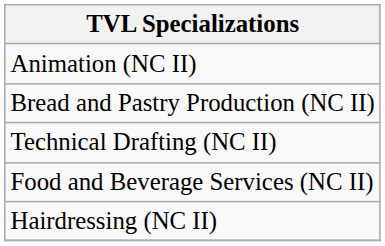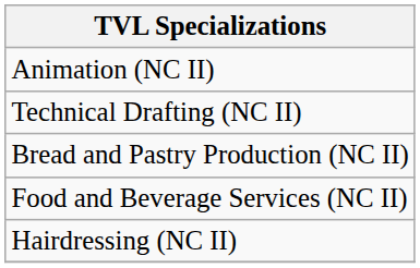row 3 | column 1: Bread and Pastry Production (NC II) -> Technical Drafting (NC II)
row 4 | column 1: Technical Drafting (NC II) -> Bread and Pastry Production (NC II)
